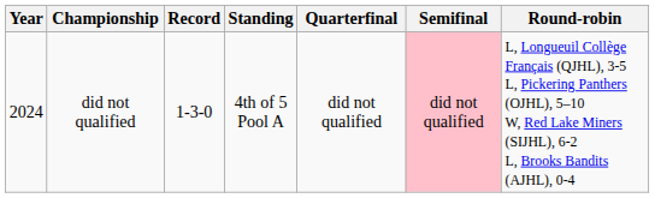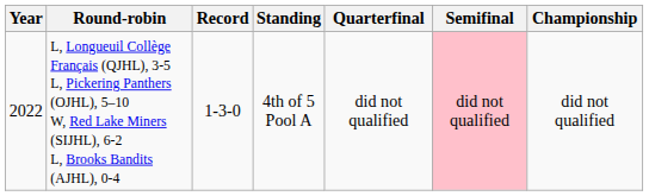columns swapped: Round-robin <-> Championship
row 2 | Year: 2024 -> 2022
